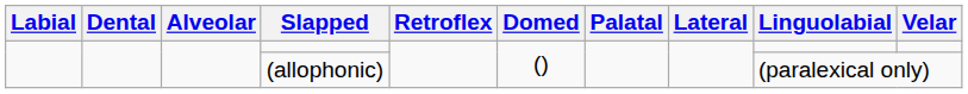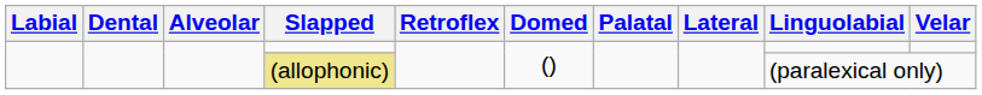(allophonic) | Slapped: no background -> khaki background
